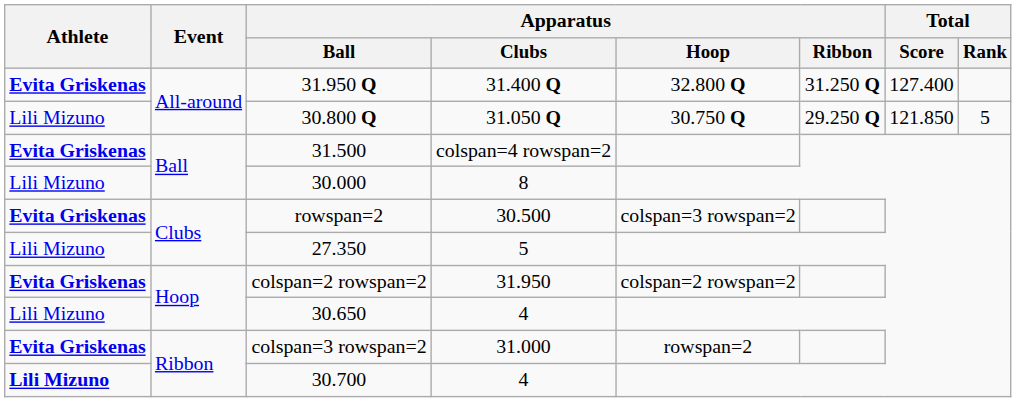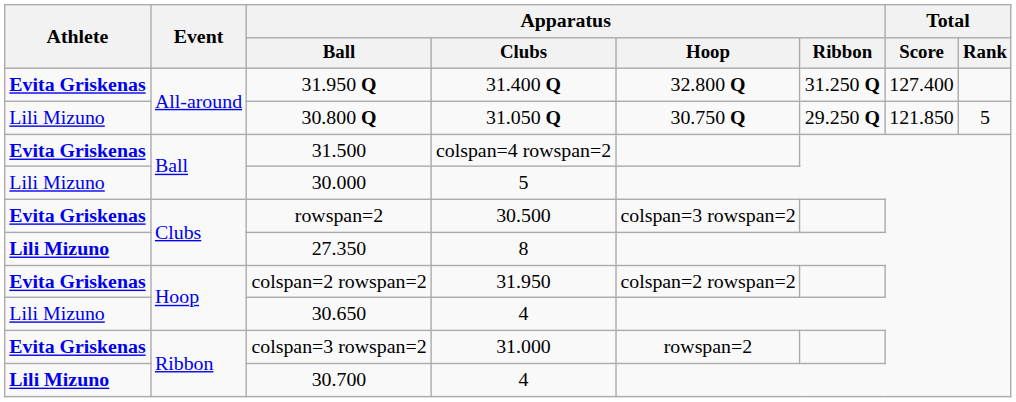30.000 | Apparatus / Clubs: 8 -> 5
27.350 | Athlete: normal -> bold
27.350 | Apparatus / Clubs: 5 -> 8
